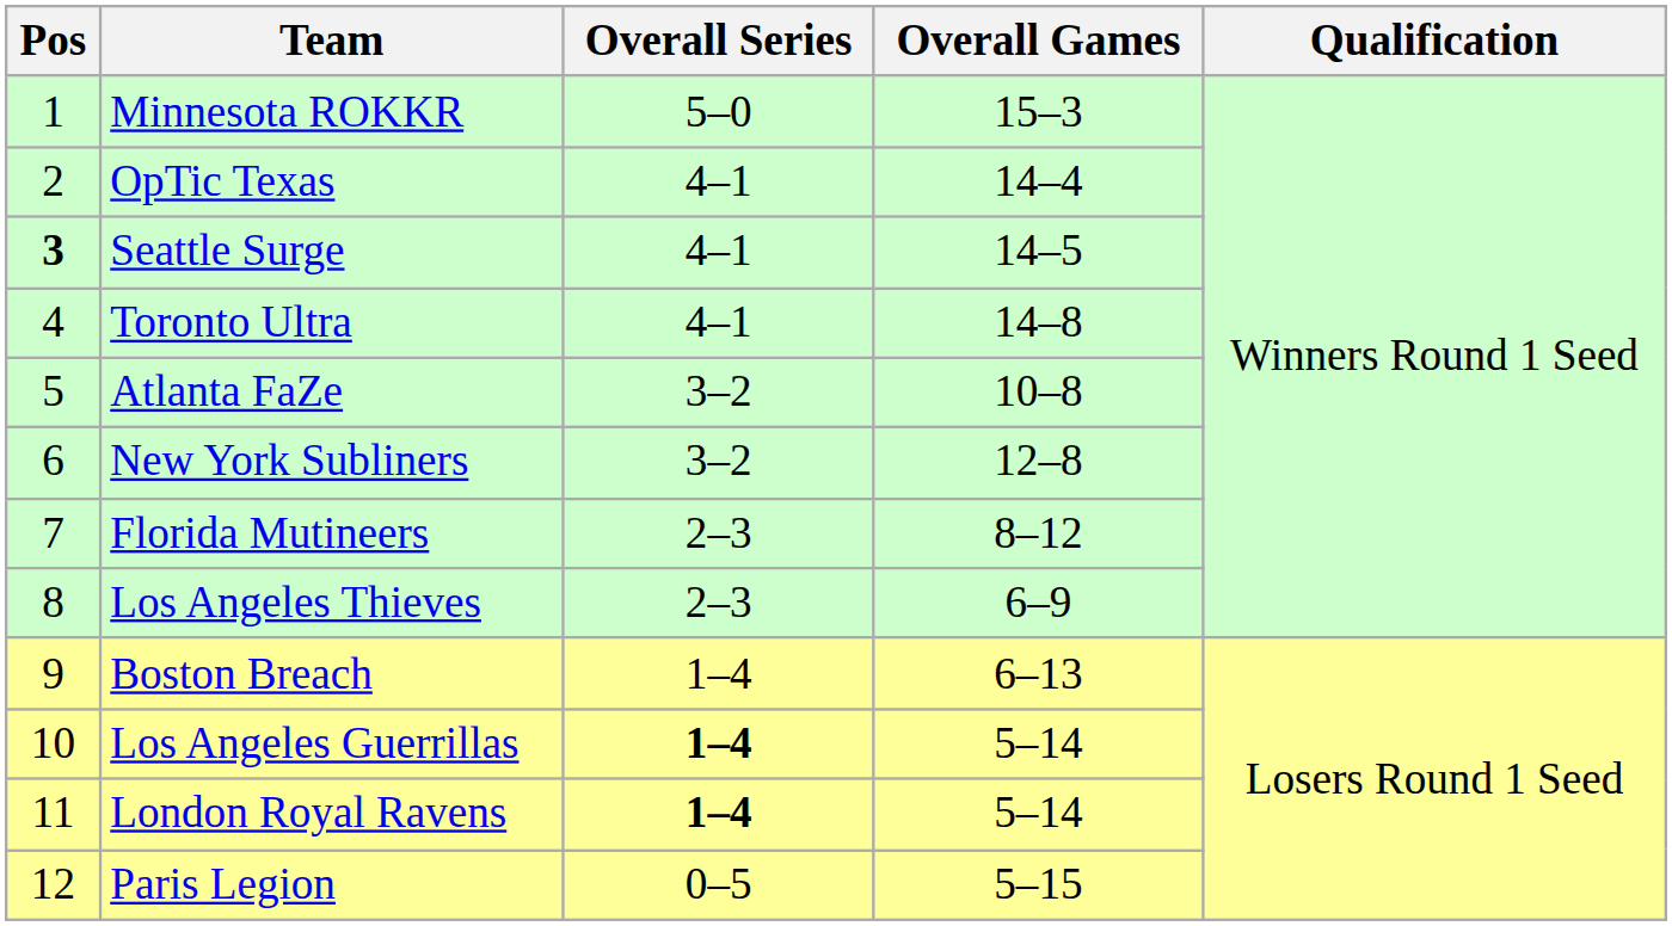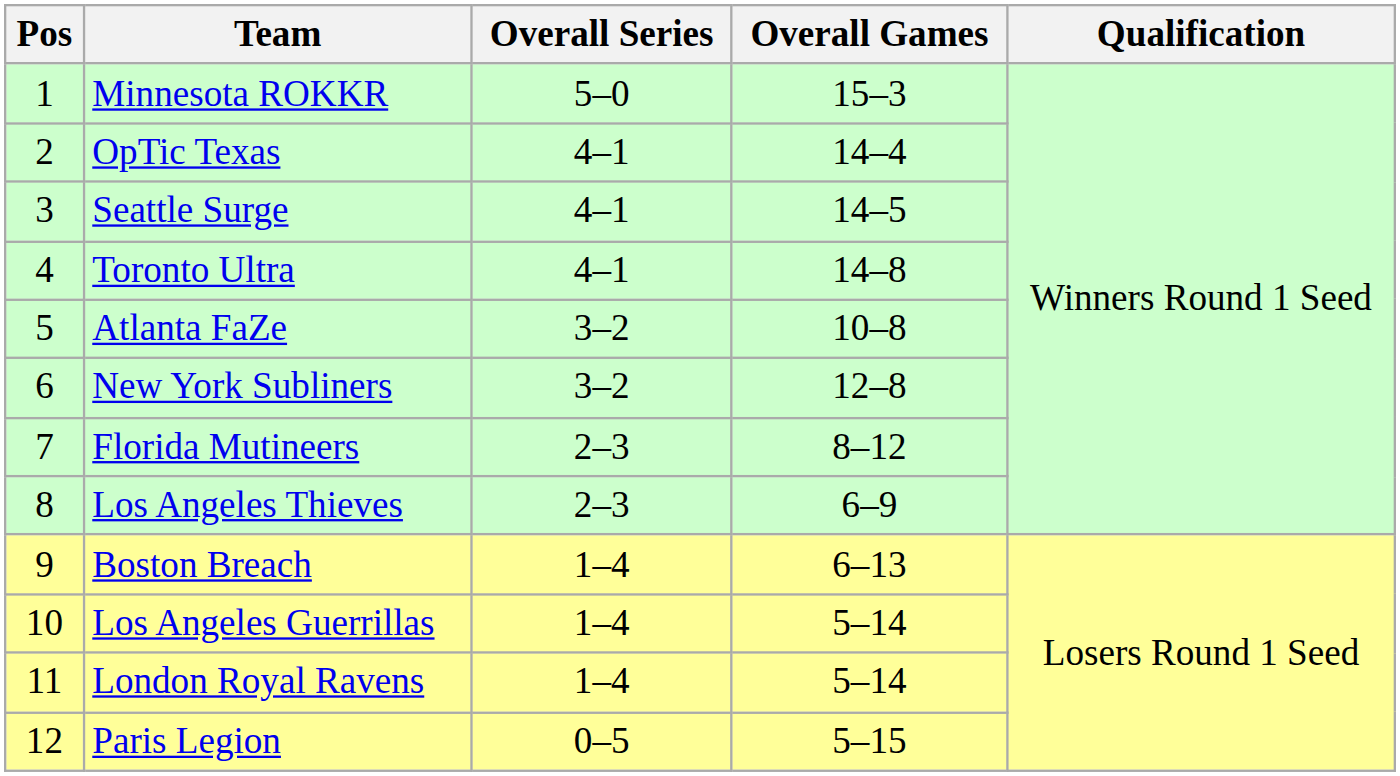Seattle Surge | Pos: bold -> normal
Los Angeles Guerrillas | Overall Series: bold -> normal
London Royal Ravens | Overall Series: bold -> normal
